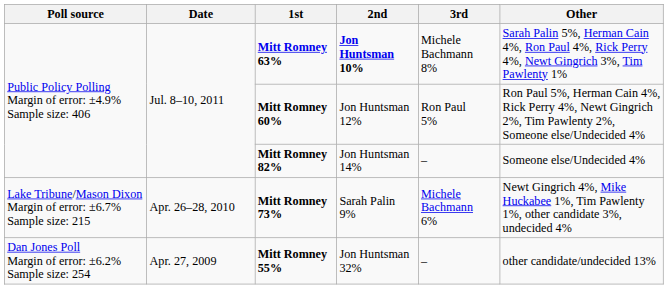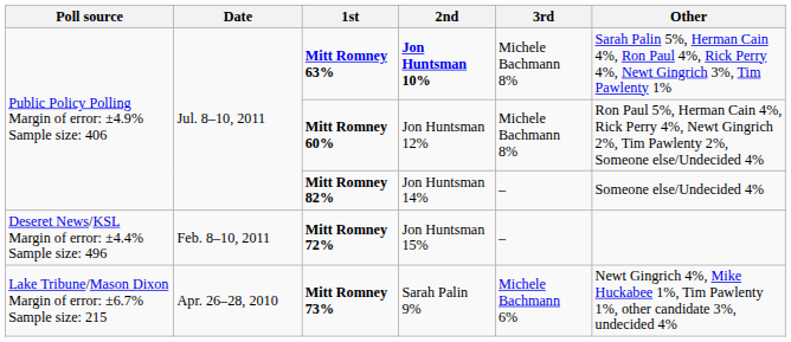Mitt Romney 60% | 3rd: Ron Paul 5% -> Michele Bachmann 8%
+ row: Deseret News/KSL Margin of error: ±4.4% Sample size: 496 | Feb. 8–10, 2011 | Mitt Romney 72% | Jon Huntsman 15% | –
- row: Dan Jones Poll Margin of error: ±6.2% Sample size: 254 | Apr. 27, 2009 | Mitt Romney 55% | Jon Huntsman 32% | – | other candidate/undecided 13%
